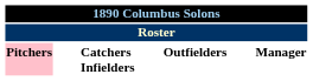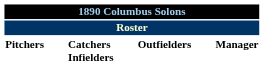Pitchers | column 1: pink background -> no background
